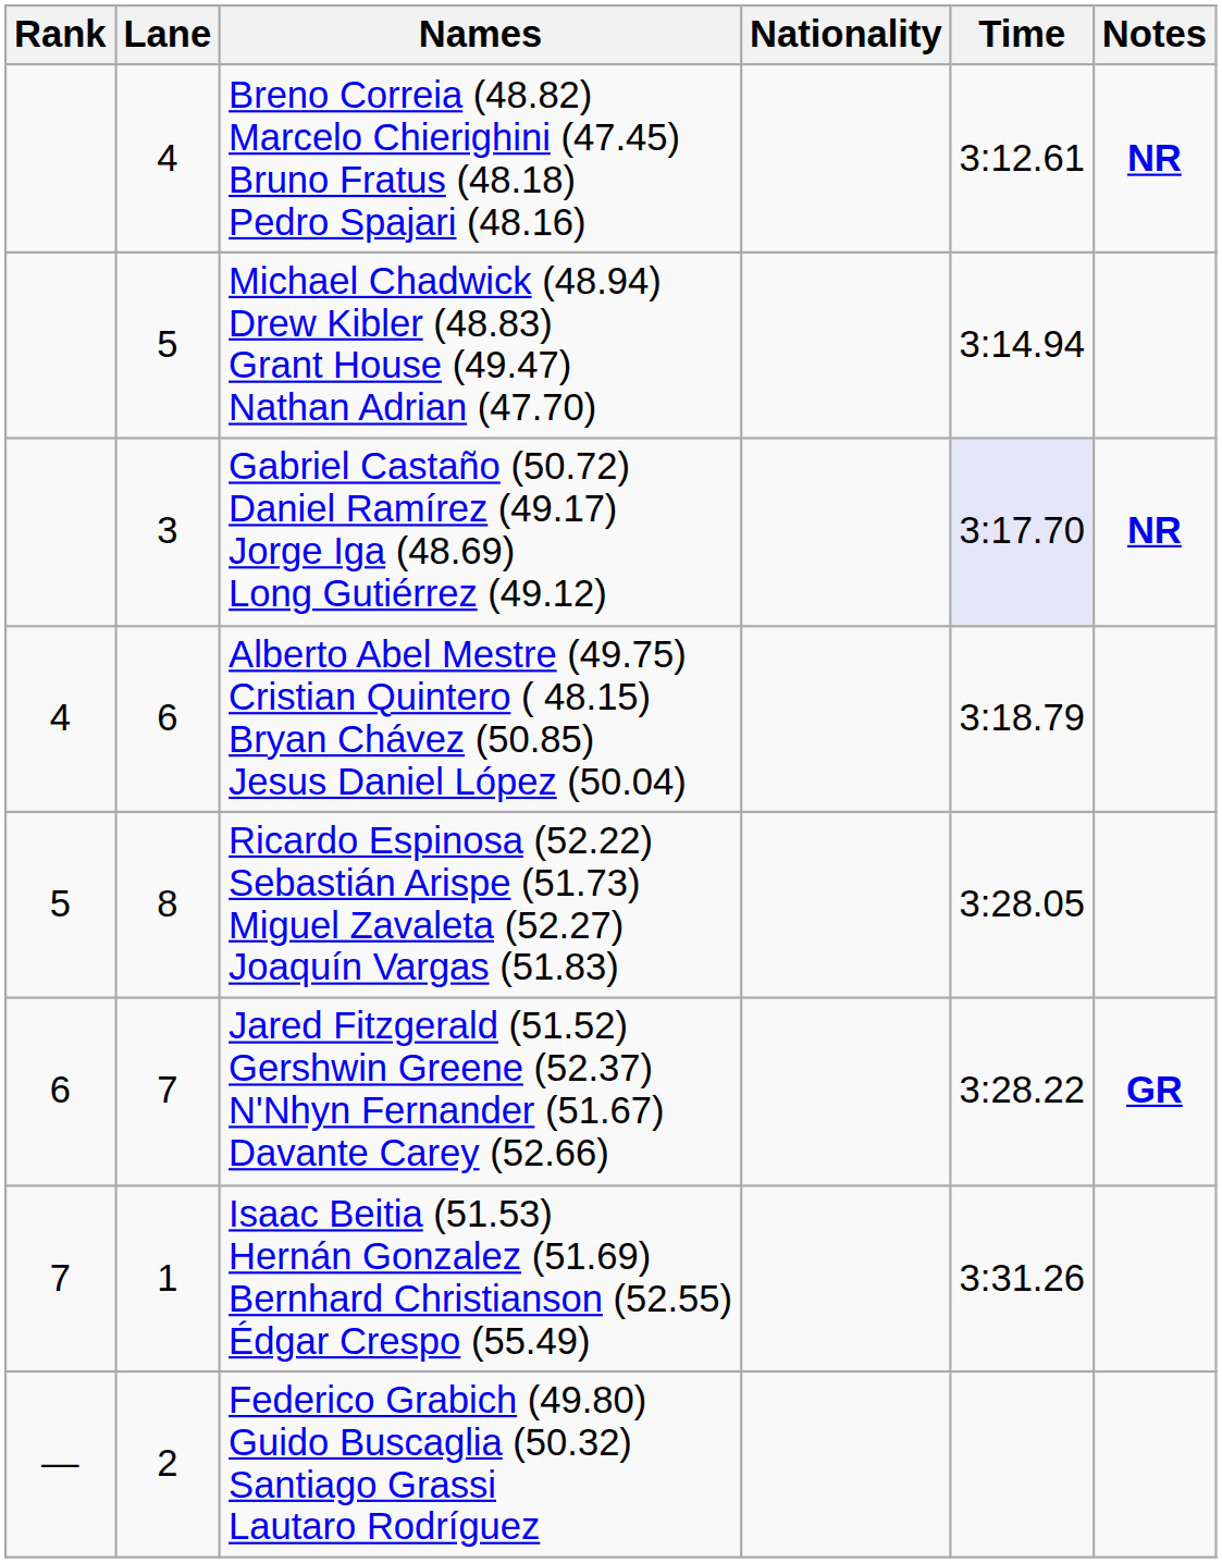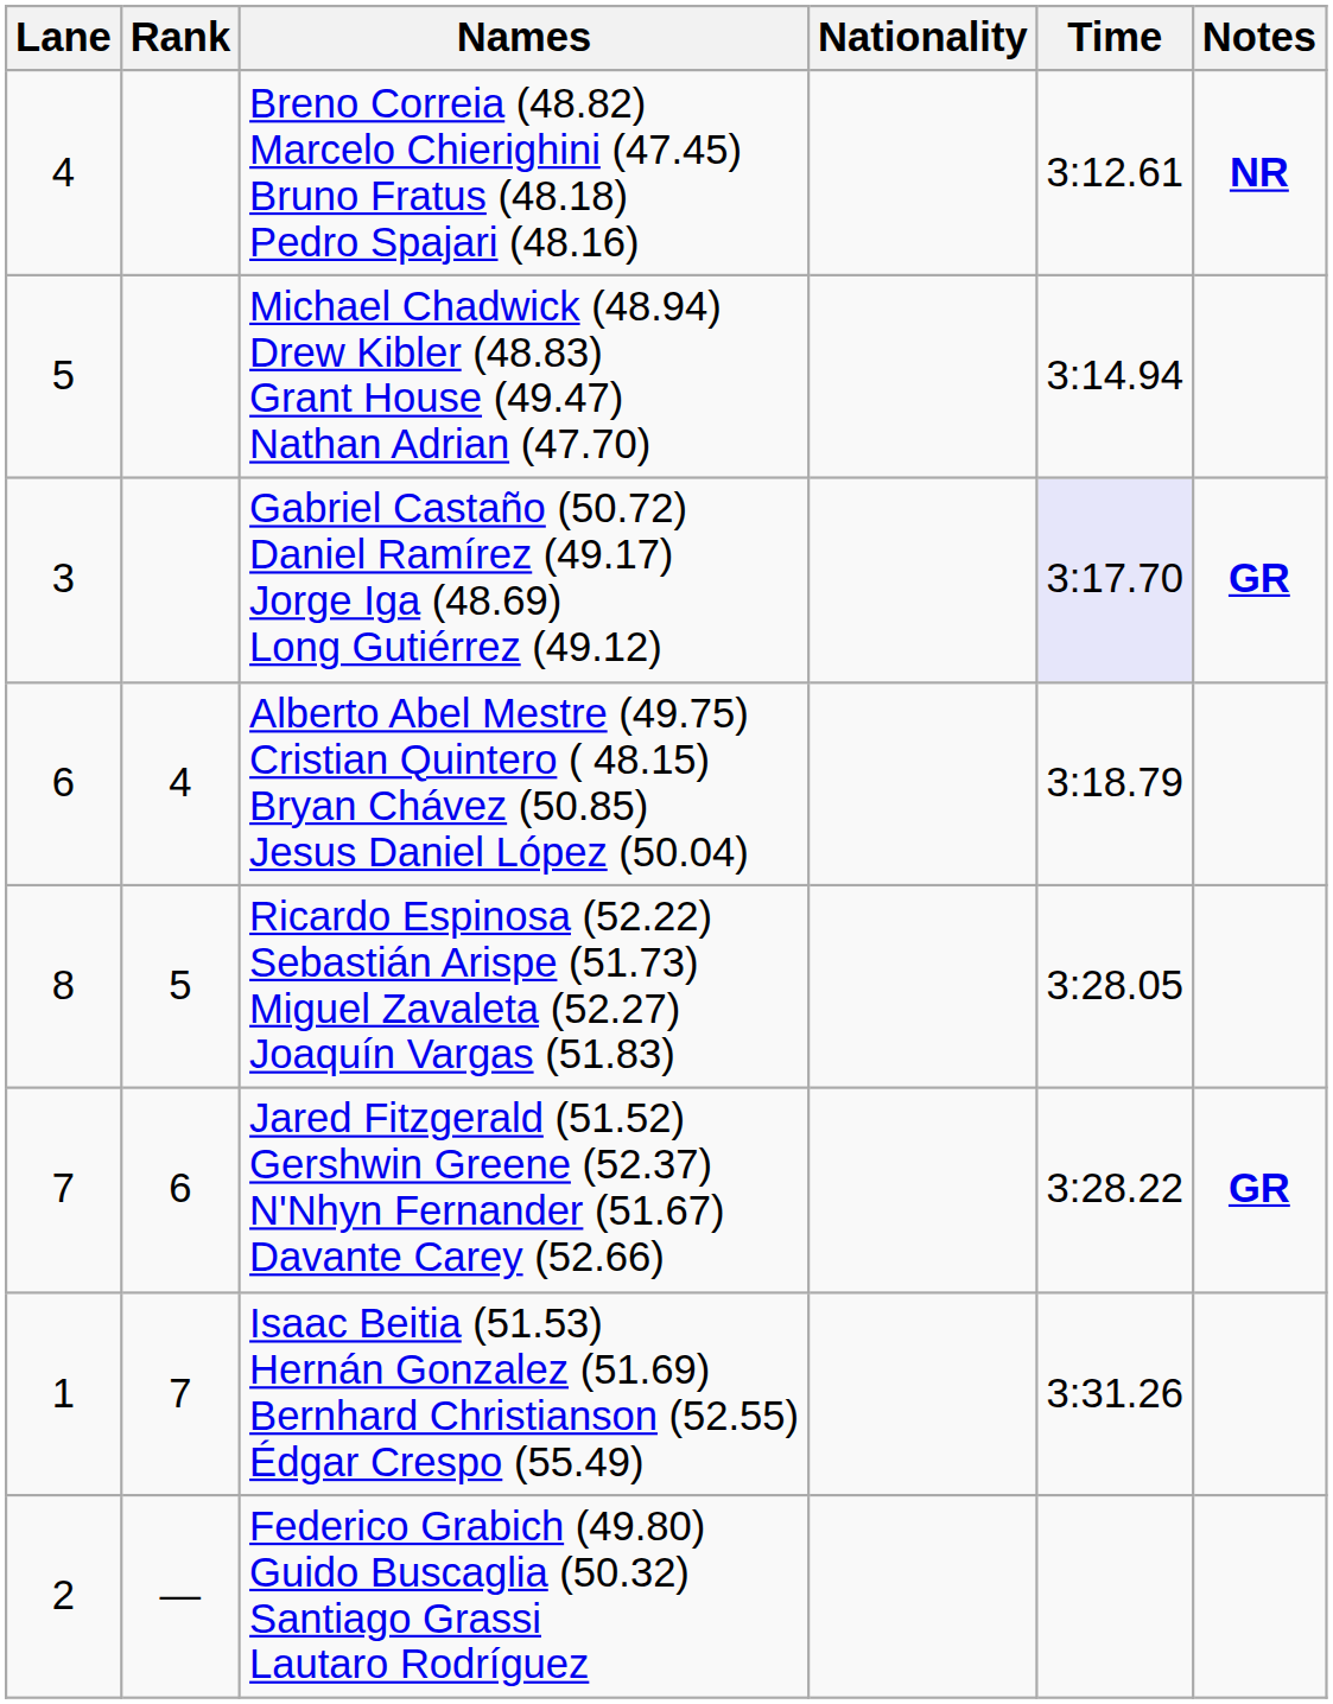columns swapped: Rank <-> Lane
row 4 | Notes: NR -> GR
